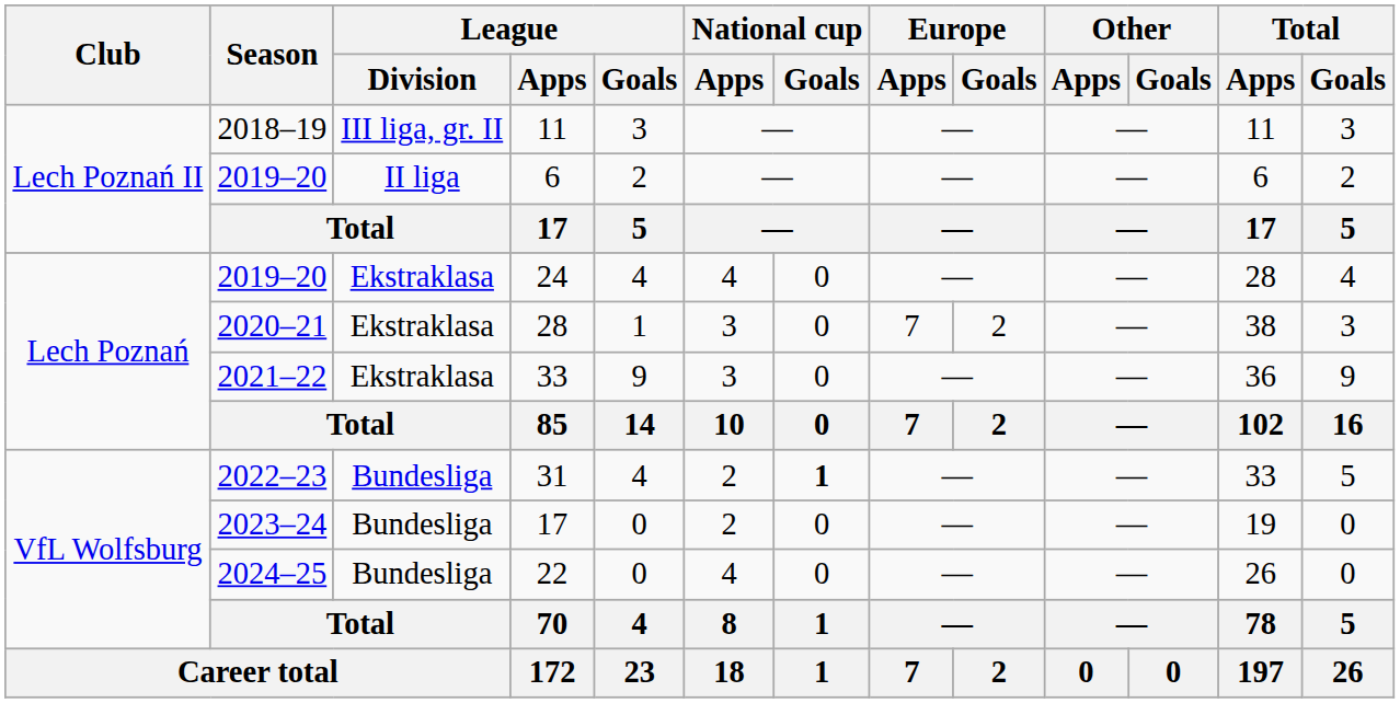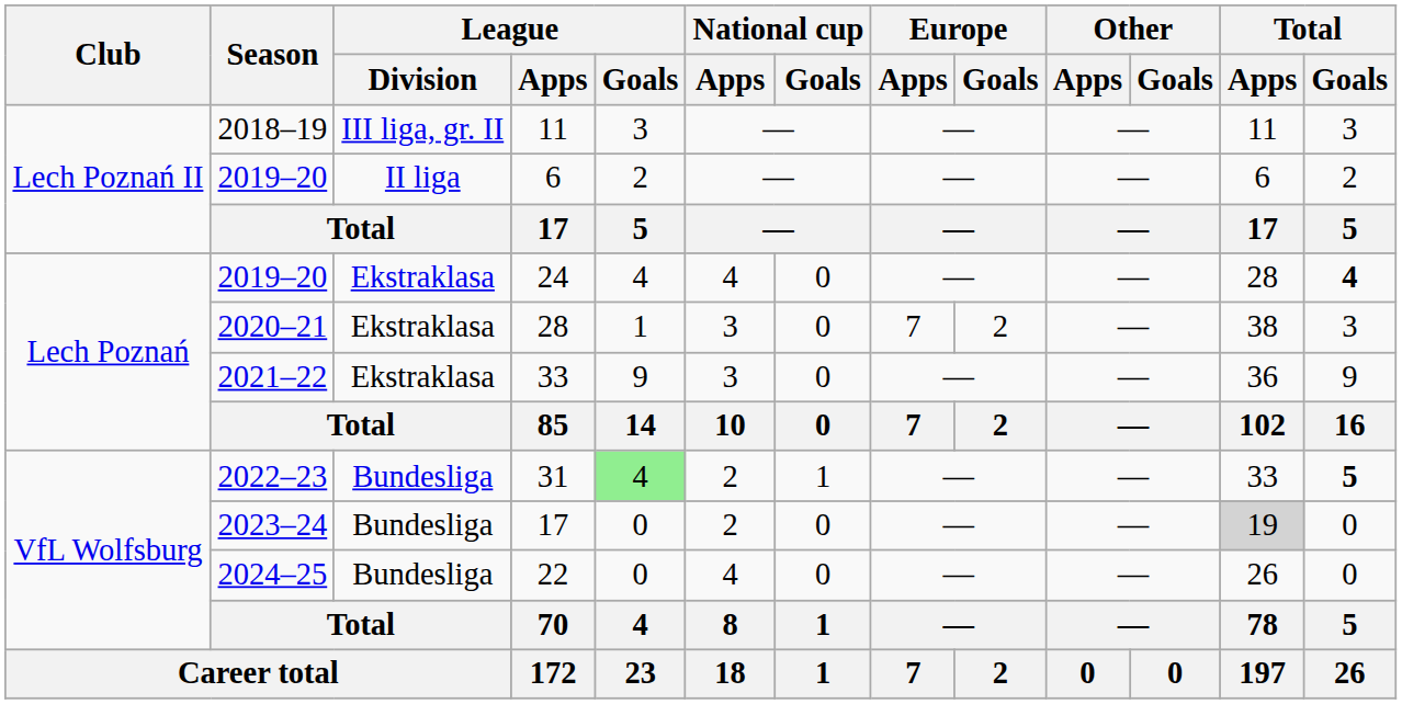24 | Total / Goals: normal -> bold
31 | League / Goals: no background -> lightgreen background
31 | National cup / Goals: bold -> normal
31 | Total / Goals: normal -> bold
2023–24 / 17 | Total / Apps: no background -> lightgrey background
